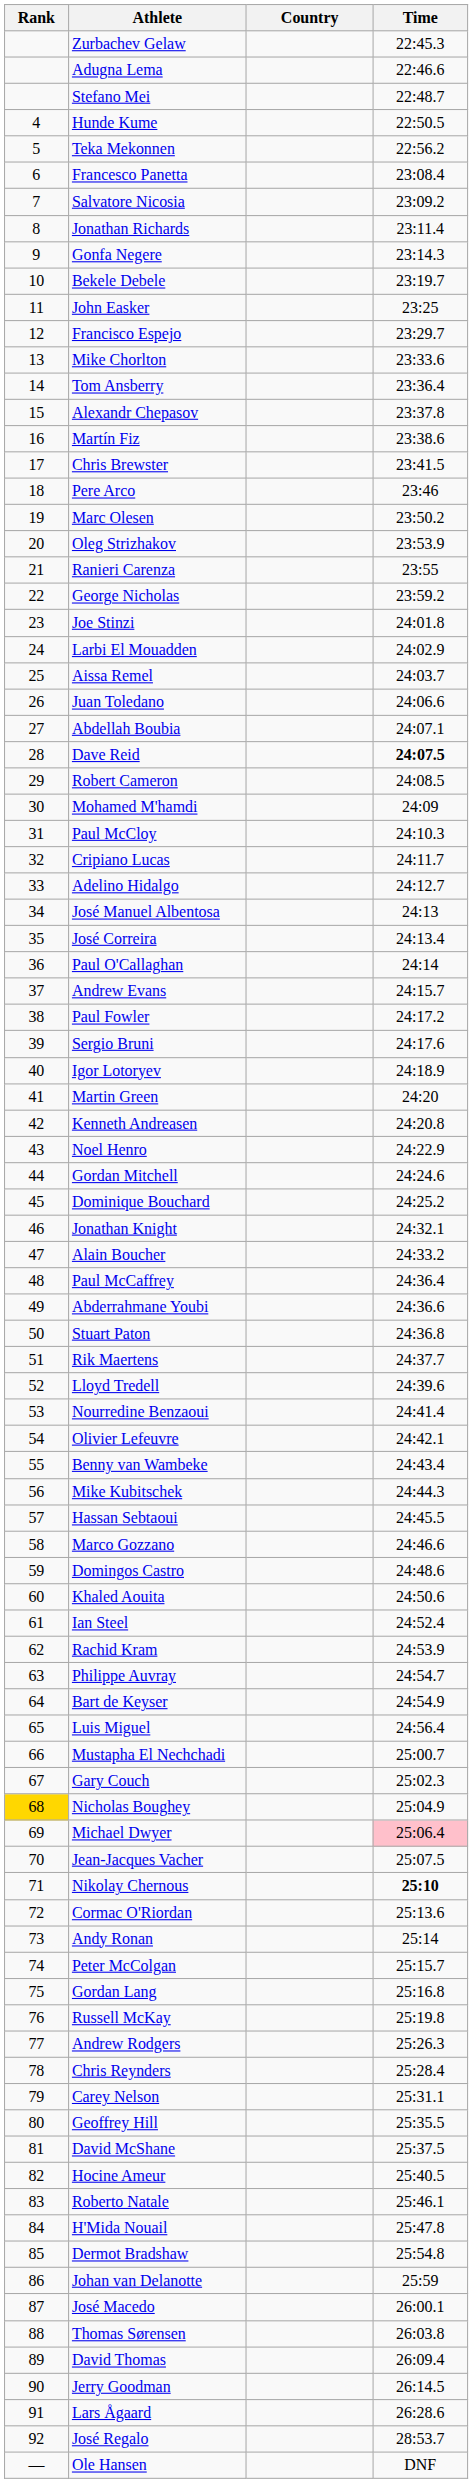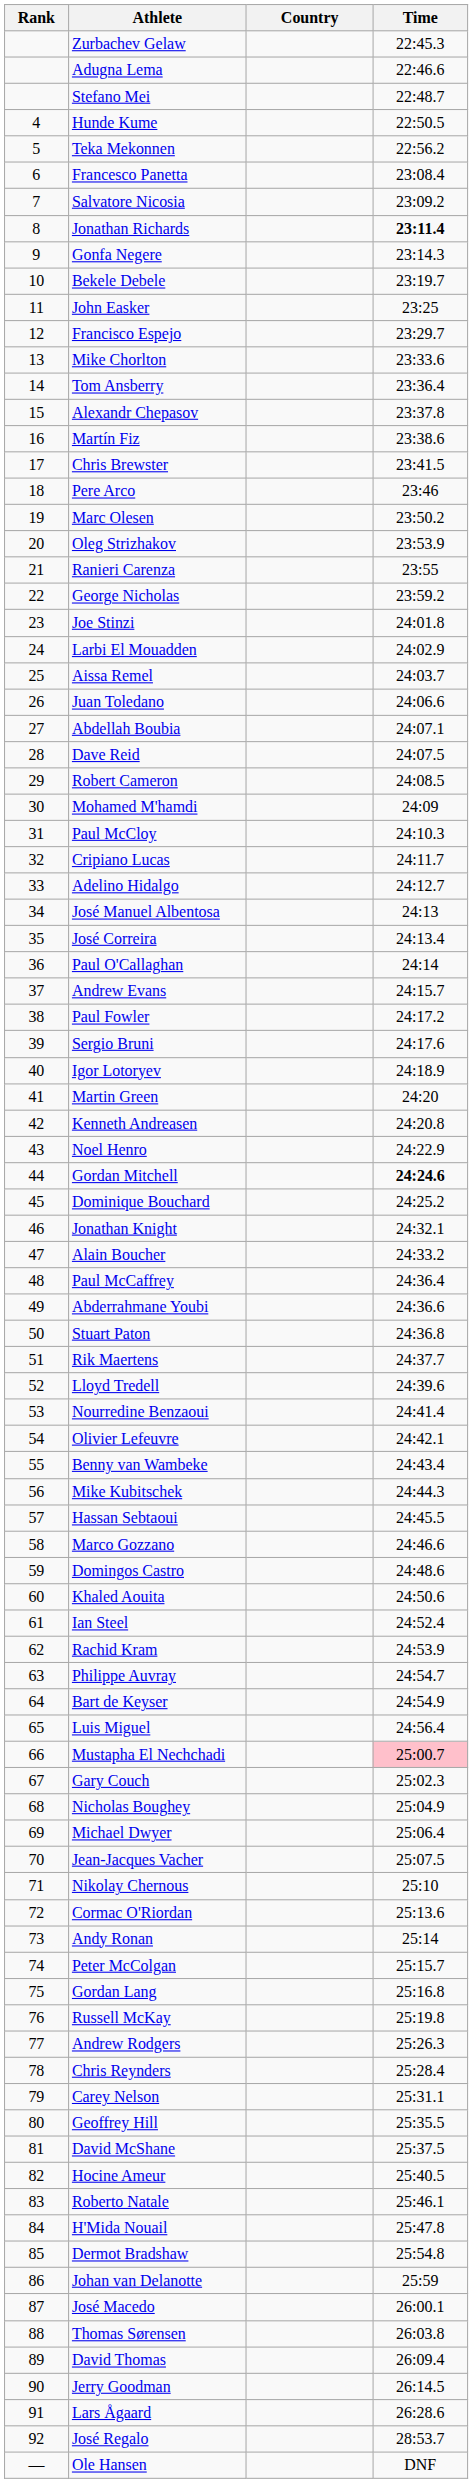Jonathan Richards | Time: normal -> bold
Dave Reid | Time: bold -> normal
Gordan Mitchell | Time: normal -> bold
Mustapha El Nechchadi | Time: no background -> pink background
Nicholas Boughey | Rank: gold background -> no background
Michael Dwyer | Time: pink background -> no background
Nikolay Chernous | Time: bold -> normal
